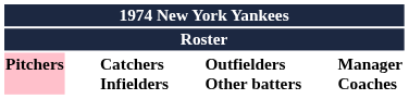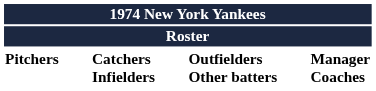Pitchers | column 1: pink background -> no background
